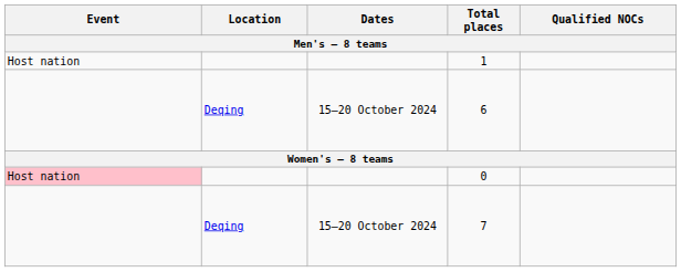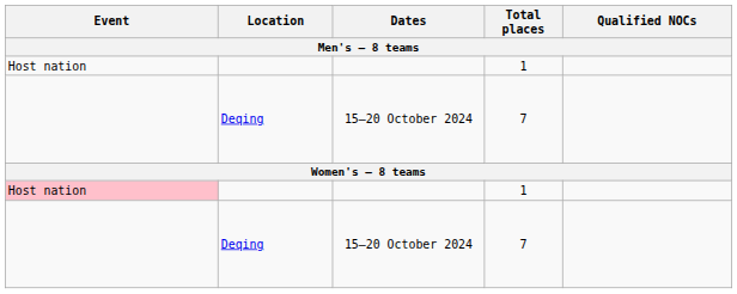row 4 | Total places: 6 -> 7
row 6 | Total places: 0 -> 1
